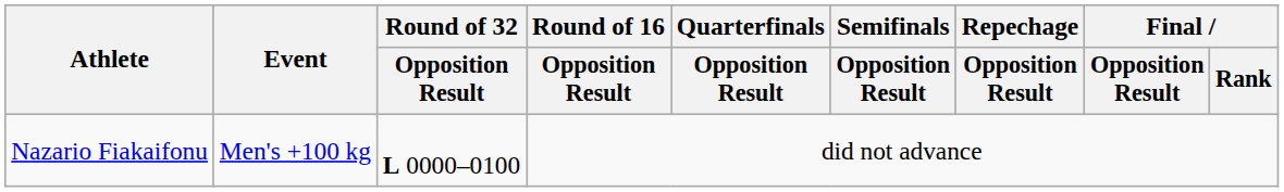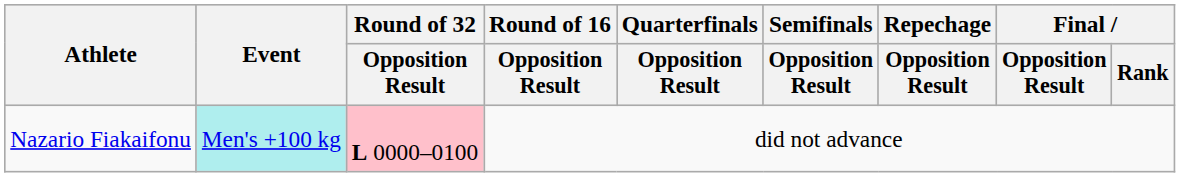Nazario Fiakaifonu | Event: no background -> paleturquoise background
Nazario Fiakaifonu | Round of 32 / Opposition Result: no background -> pink background
